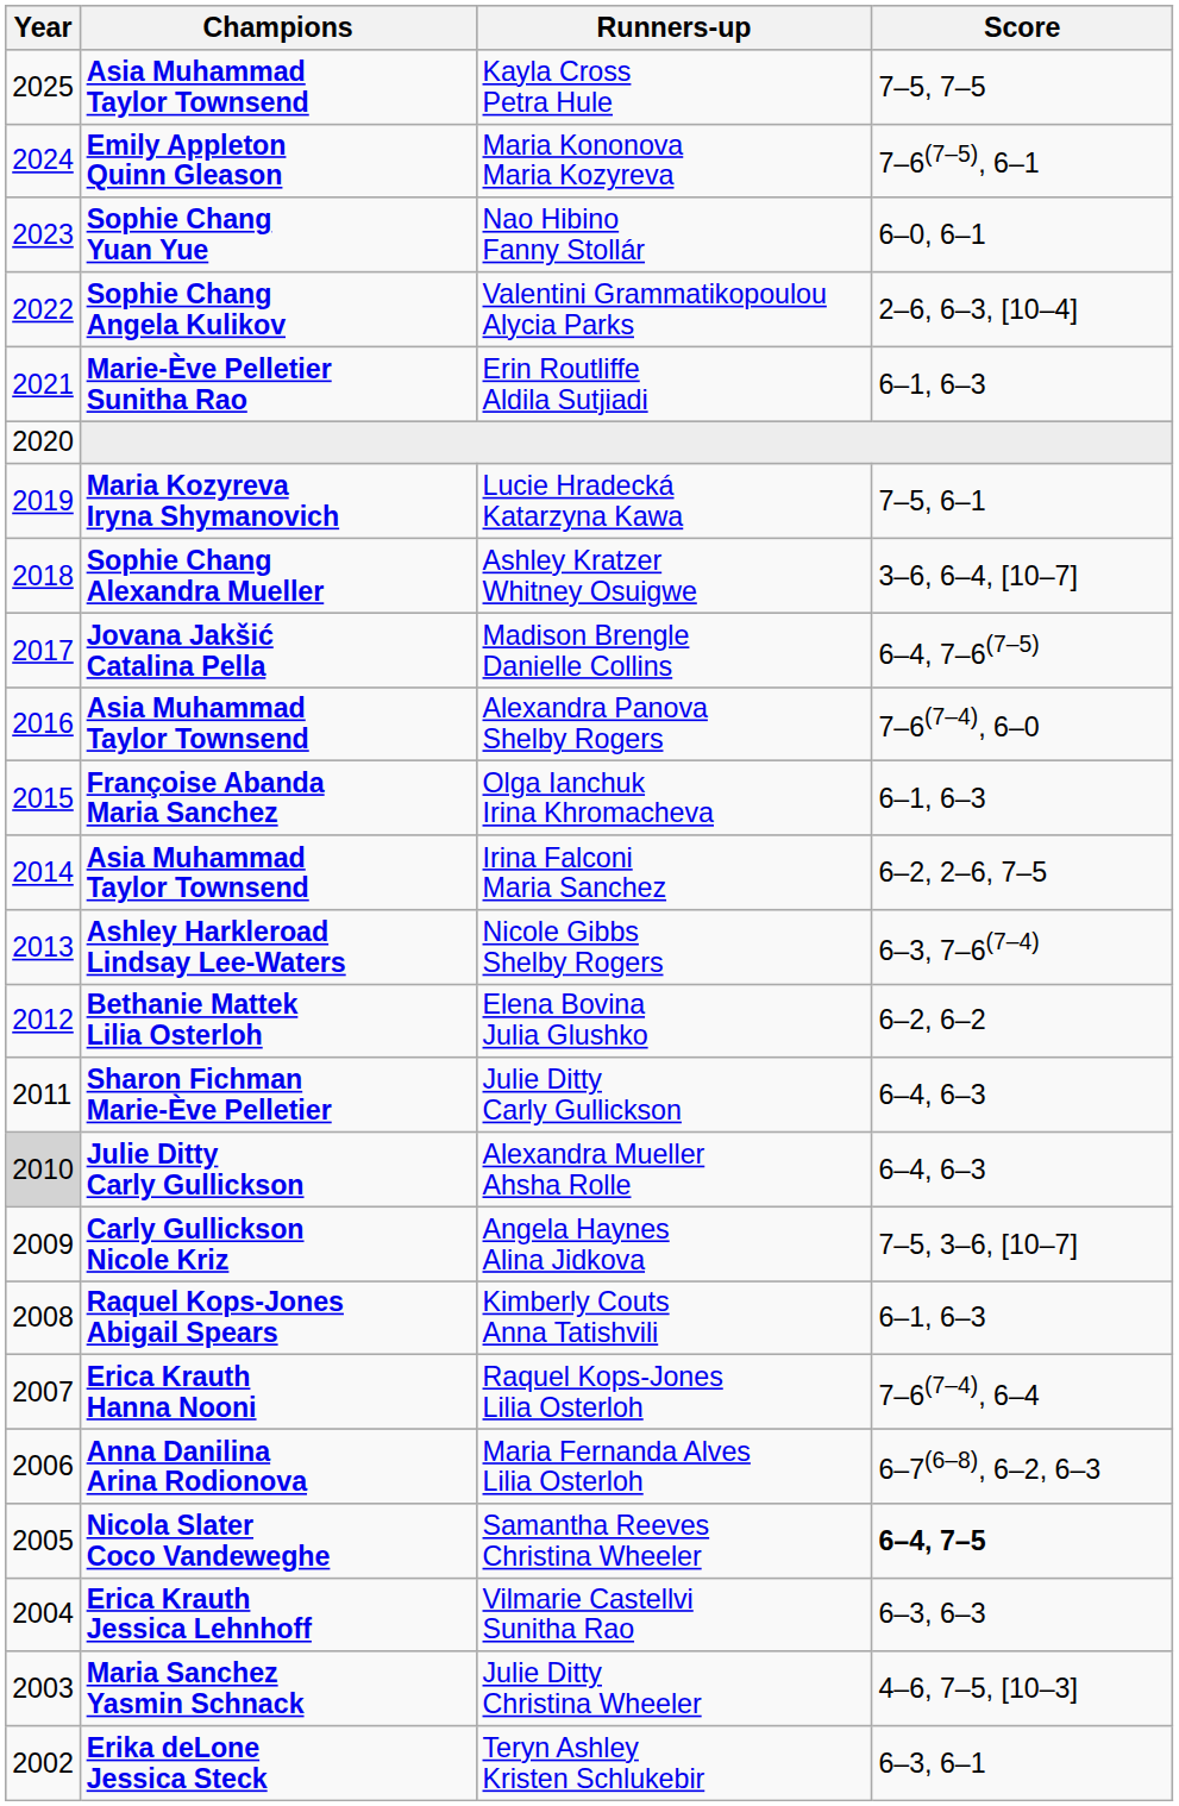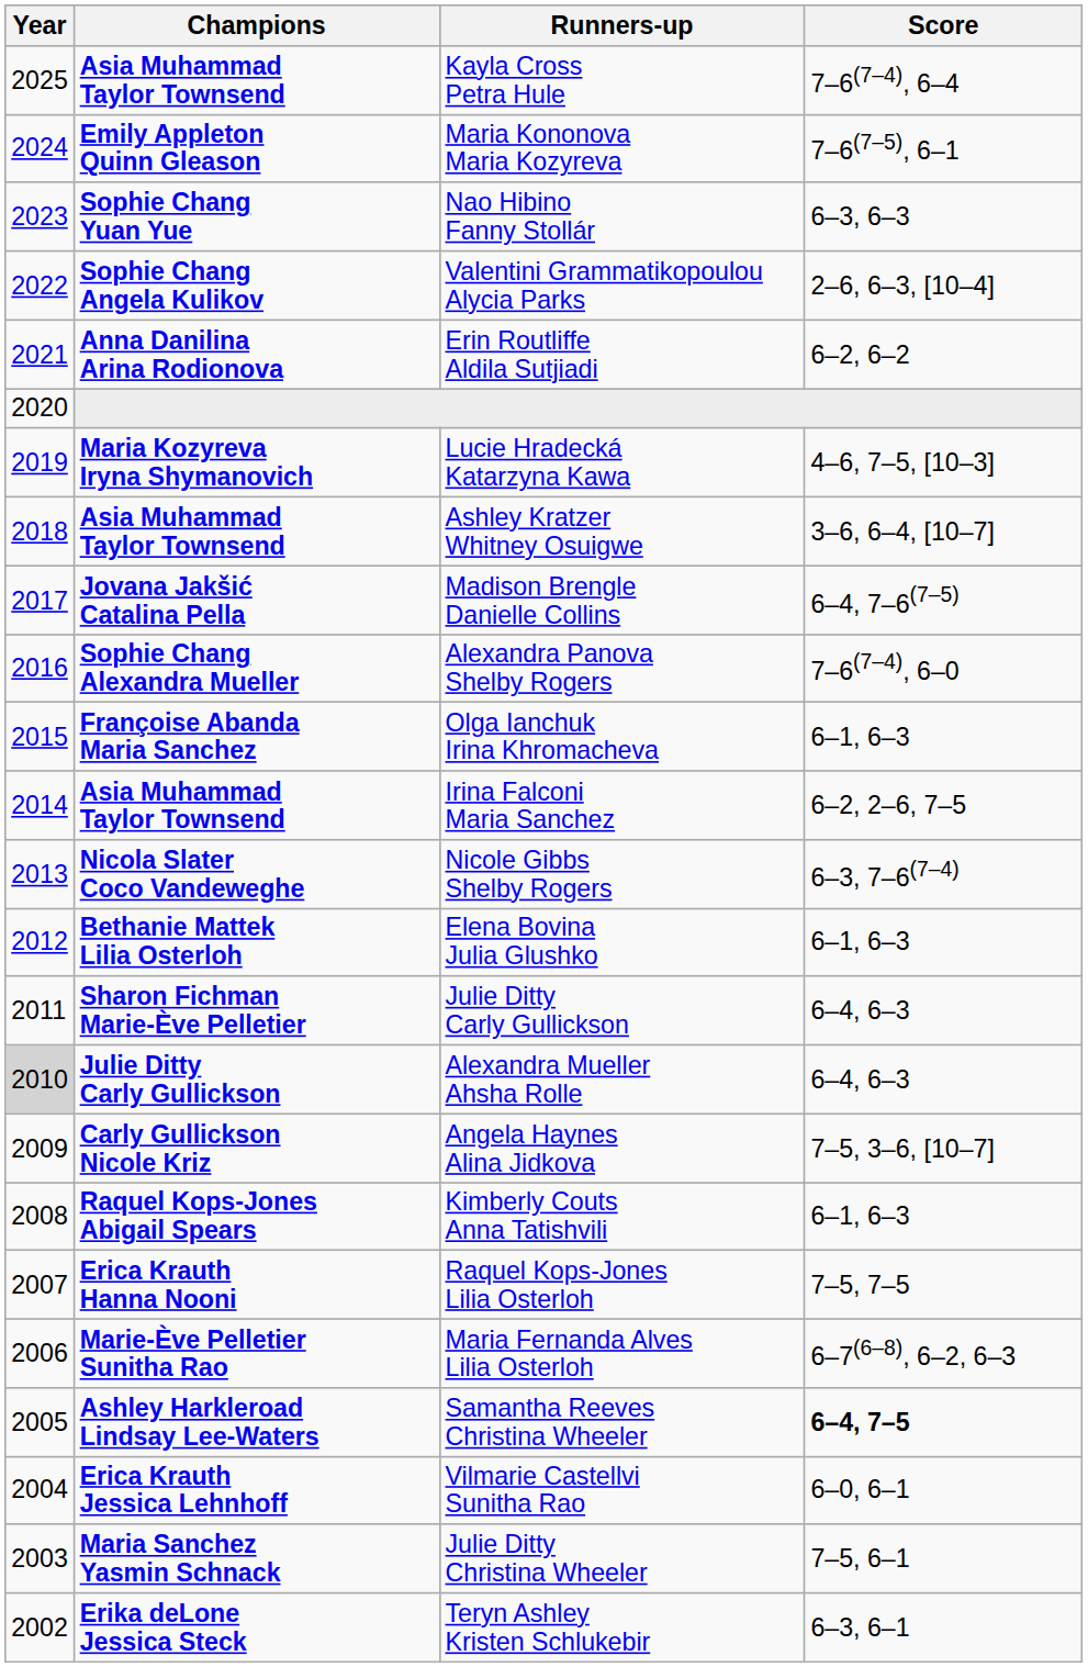Kayla Cross Petra Hule | Score: 7–5, 7–5 -> 7–6(7–4), 6–4
Nao Hibino Fanny Stollár | Score: 6–0, 6–1 -> 6–3, 6–3
Erin Routliffe Aldila Sutjiadi | Champions: Marie-Ève Pelletier Sunitha Rao -> Anna Danilina Arina Rodionova
Erin Routliffe Aldila Sutjiadi | Score: 6–1, 6–3 -> 6–2, 6–2
Lucie Hradecká Katarzyna Kawa | Score: 7–5, 6–1 -> 4–6, 7–5, [10–3]
Ashley Kratzer Whitney Osuigwe | Champions: Sophie Chang Alexandra Mueller -> Asia Muhammad Taylor Townsend
Alexandra Panova Shelby Rogers | Champions: Asia Muhammad Taylor Townsend -> Sophie Chang Alexandra Mueller
Nicole Gibbs Shelby Rogers | Champions: Ashley Harkleroad Lindsay Lee-Waters -> Nicola Slater Coco Vandeweghe
Elena Bovina Julia Glushko | Score: 6–2, 6–2 -> 6–1, 6–3
Raquel Kops-Jones Lilia Osterloh | Score: 7–6(7–4), 6–4 -> 7–5, 7–5
Maria Fernanda Alves Lilia Osterloh | Champions: Anna Danilina Arina Rodionova -> Marie-Ève Pelletier Sunitha Rao
Samantha Reeves Christina Wheeler | Champions: Nicola Slater Coco Vandeweghe -> Ashley Harkleroad Lindsay Lee-Waters
Vilmarie Castellvi Sunitha Rao | Score: 6–3, 6–3 -> 6–0, 6–1
Julie Ditty Christina Wheeler | Score: 4–6, 7–5, [10–3] -> 7–5, 6–1
